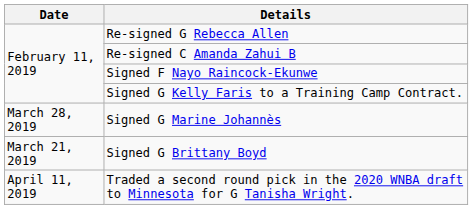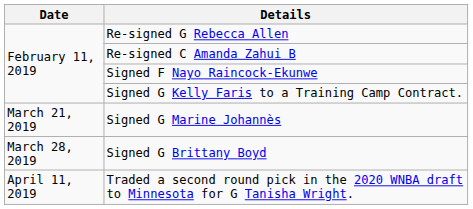Signed G Marine Johannès | Date: March 28, 2019 -> March 21, 2019
Signed G Brittany Boyd | Date: March 21, 2019 -> March 28, 2019
